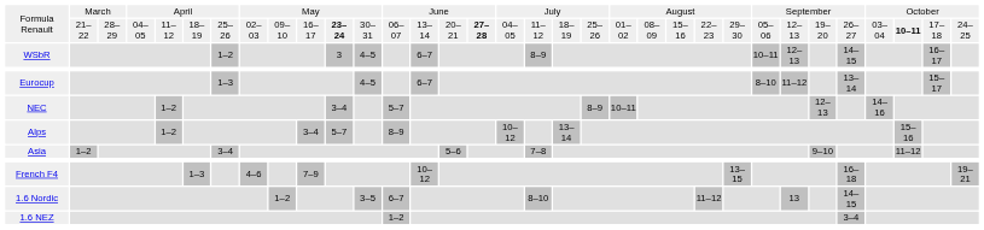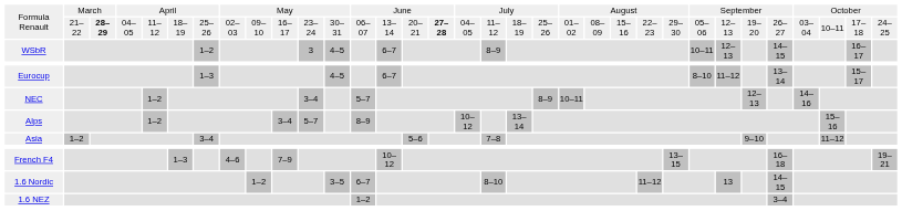Formula Renault / 21–22 | column 3: normal -> bold
Formula Renault / 21–22 | column 11: bold -> normal
Formula Renault / 21–22 | column 31: bold -> normal
